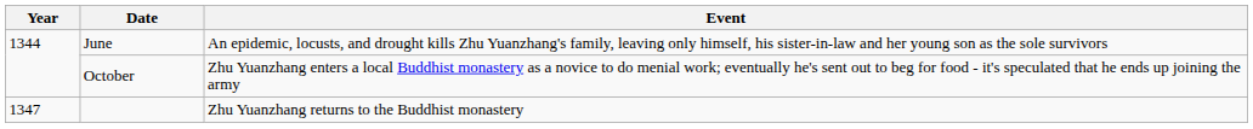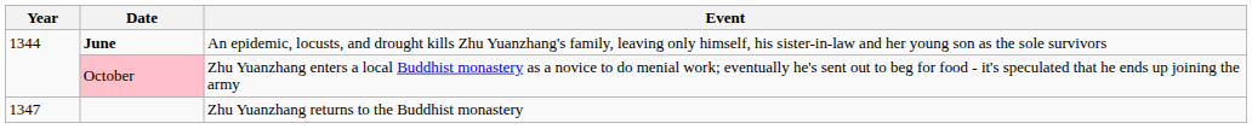June | Date: normal -> bold
October | Date: no background -> pink background
